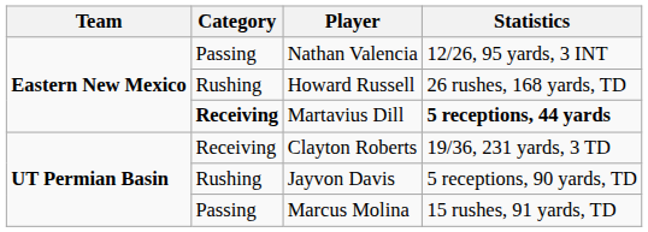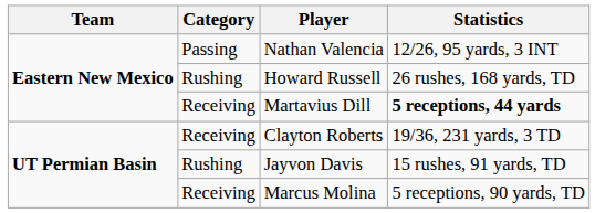Martavius Dill | Category: bold -> normal
Jayvon Davis | Statistics: 5 receptions, 90 yards, TD -> 15 rushes, 91 yards, TD
Marcus Molina | Category: Passing -> Receiving
Marcus Molina | Statistics: 15 rushes, 91 yards, TD -> 5 receptions, 90 yards, TD
